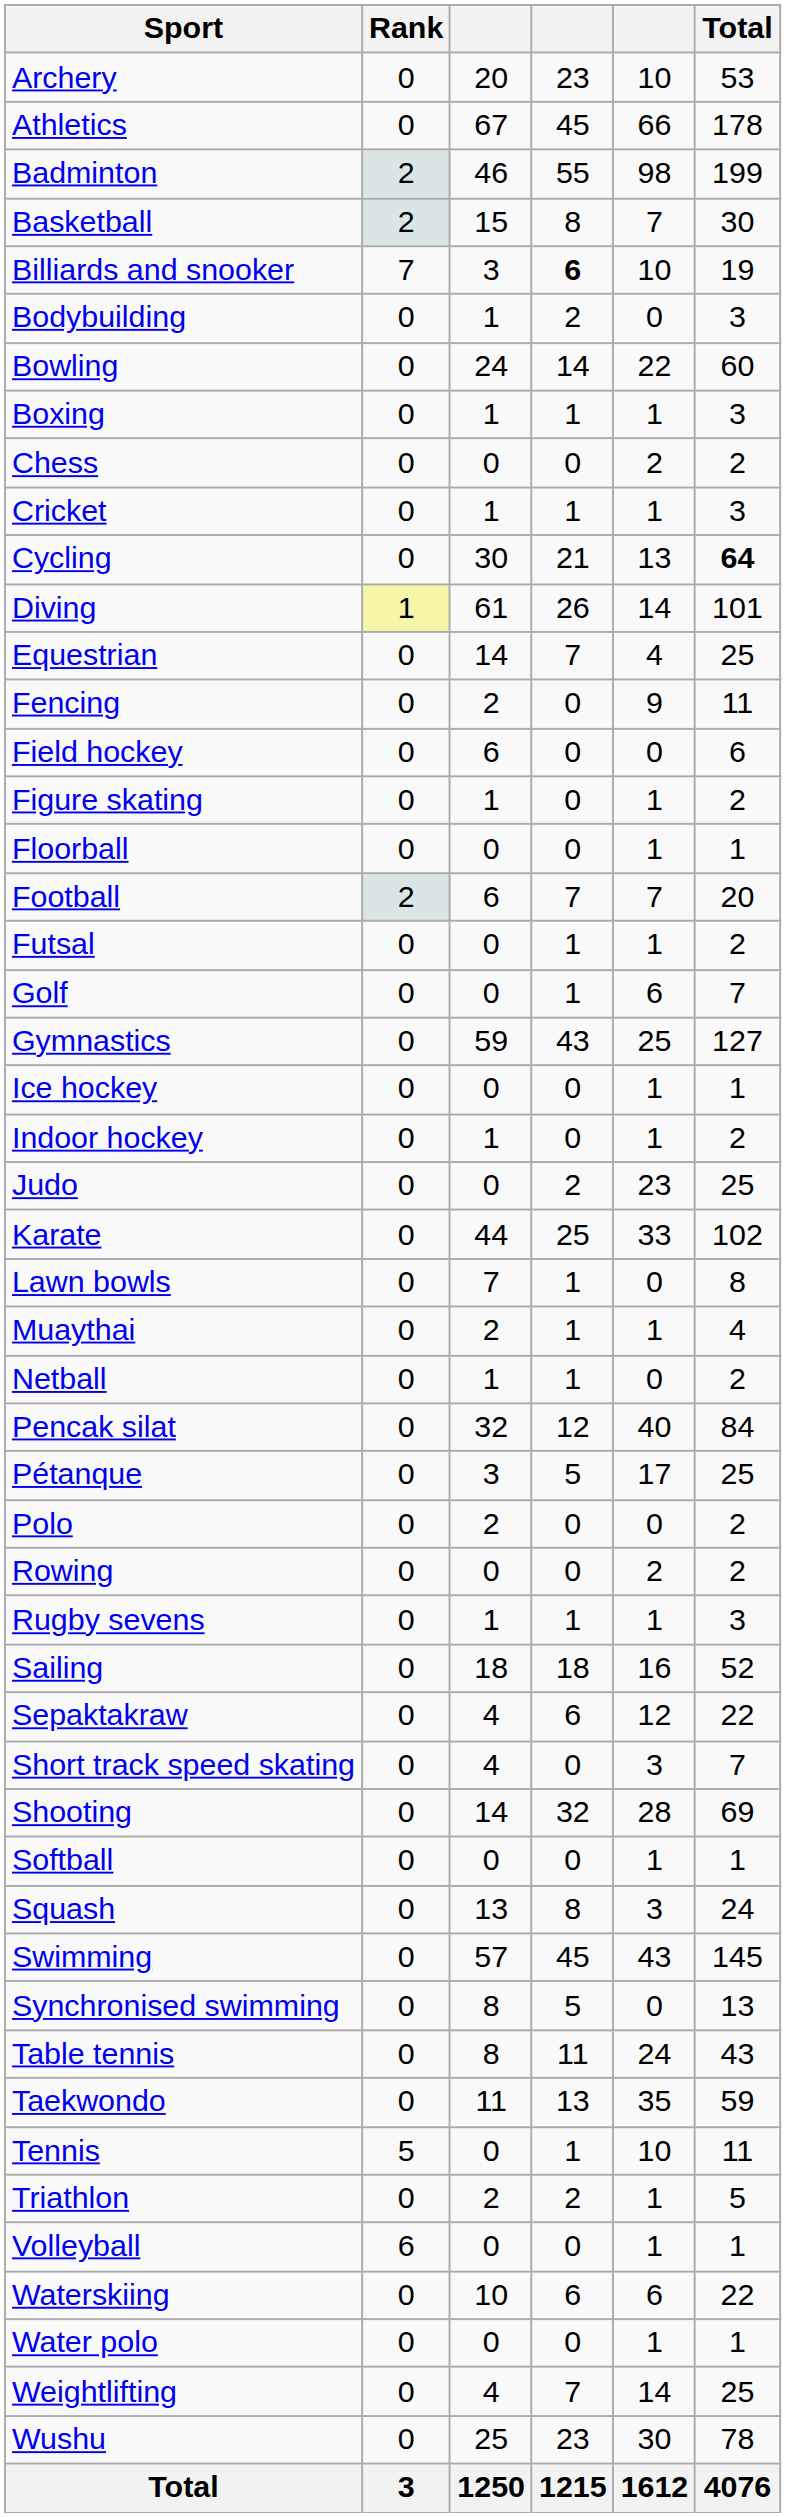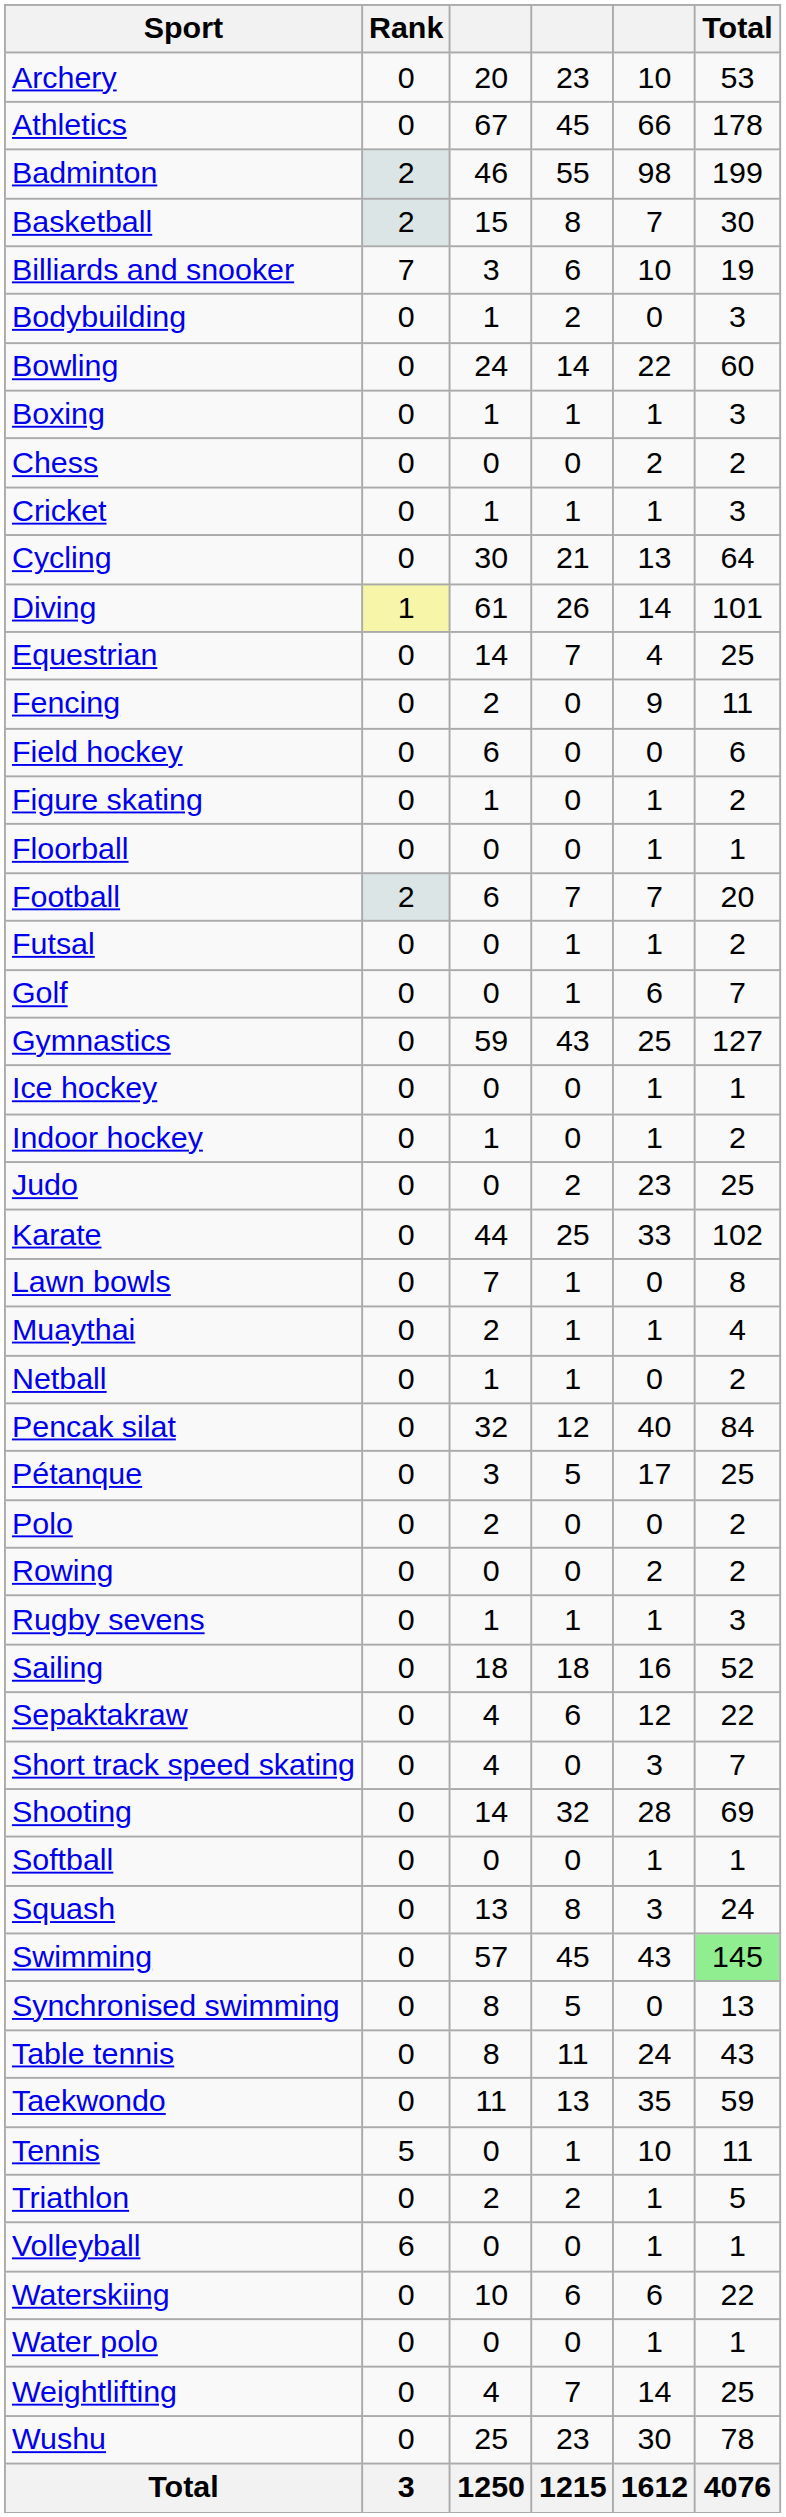Billiards and snooker | column 4: bold -> normal
Cycling | Total: bold -> normal
Swimming | Total: no background -> lightgreen background
